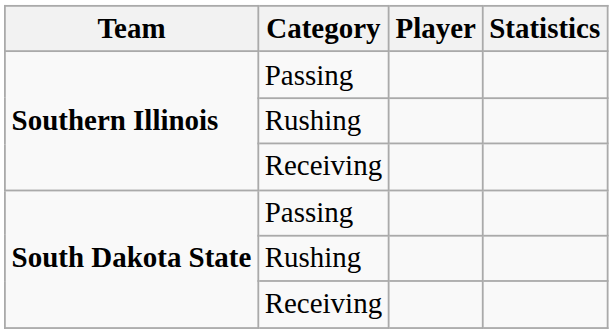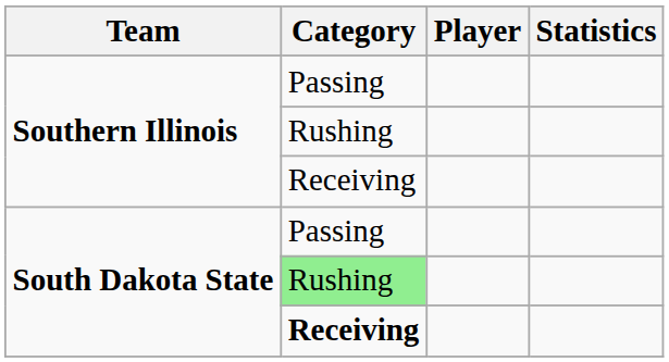South Dakota State / Rushing | Category: no background -> lightgreen background
South Dakota State / Receiving | Category: normal -> bold
